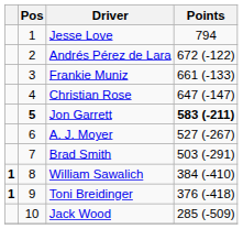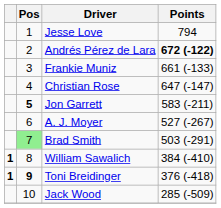Andrés Pérez de Lara | Points: normal -> bold
Jon Garrett | Points: bold -> normal
Brad Smith | Pos: no background -> lightgreen background
Toni Breidinger | Pos: normal -> bold
